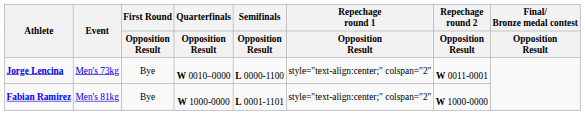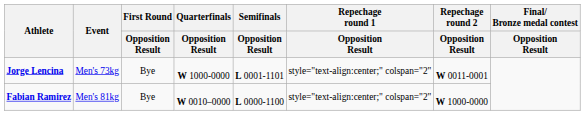Jorge Lencina | Quarterfinals / Opposition Result: W 0010–0000 -> W 1000-0000
Jorge Lencina | Semifinals / Opposition Result: L 0000-1100 -> L 0001-1101
Fabian Ramirez | Quarterfinals / Opposition Result: W 1000-0000 -> W 0010–0000
Fabian Ramirez | Semifinals / Opposition Result: L 0001-1101 -> L 0000-1100
